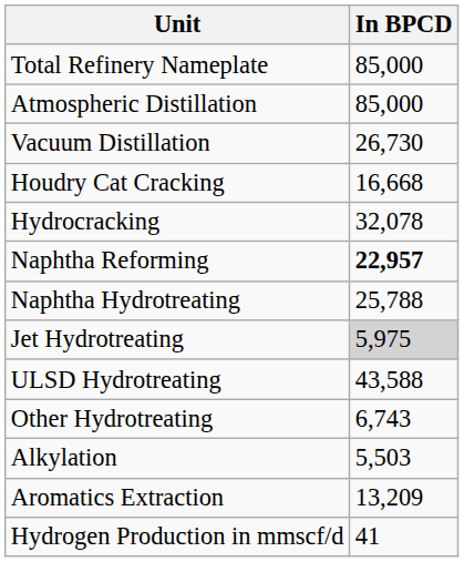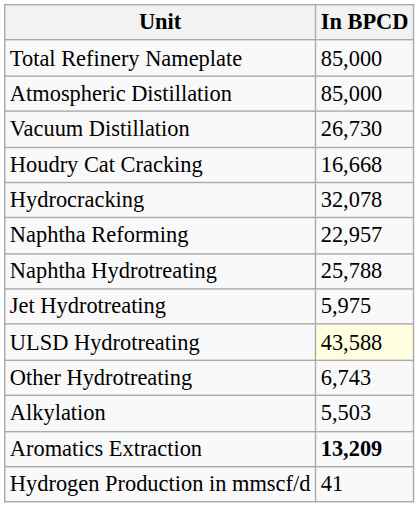Naphtha Reforming | In BPCD: bold -> normal
Jet Hydrotreating | In BPCD: lightgrey background -> no background
ULSD Hydrotreating | In BPCD: no background -> lightyellow background
Aromatics Extraction | In BPCD: normal -> bold
